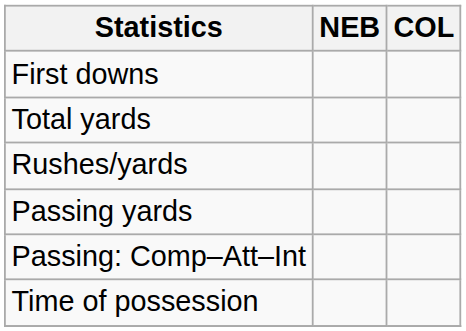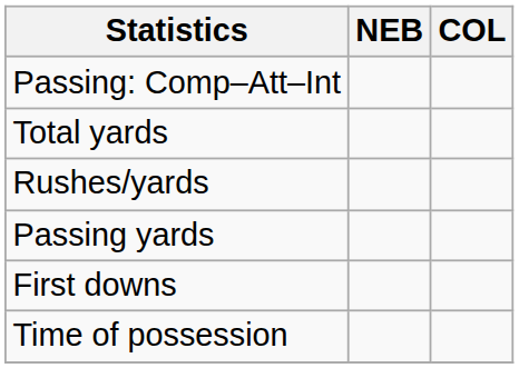rows swapped: First downs <-> Passing: Comp–Att–Int
